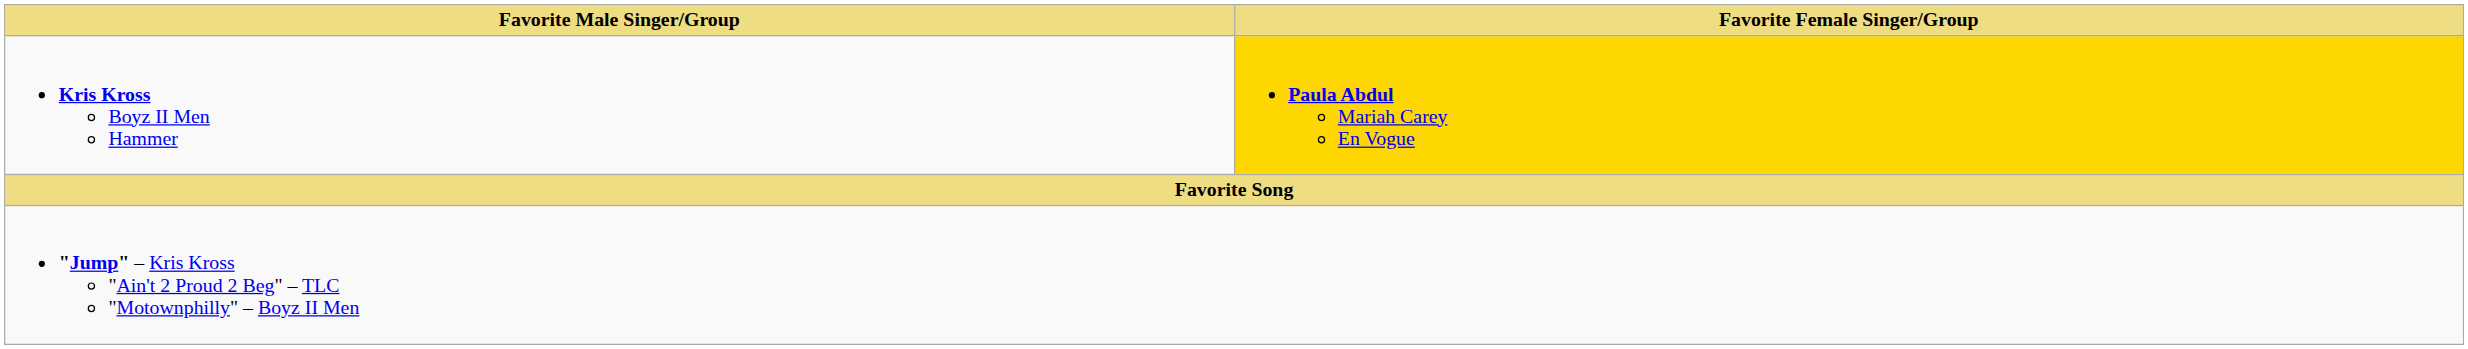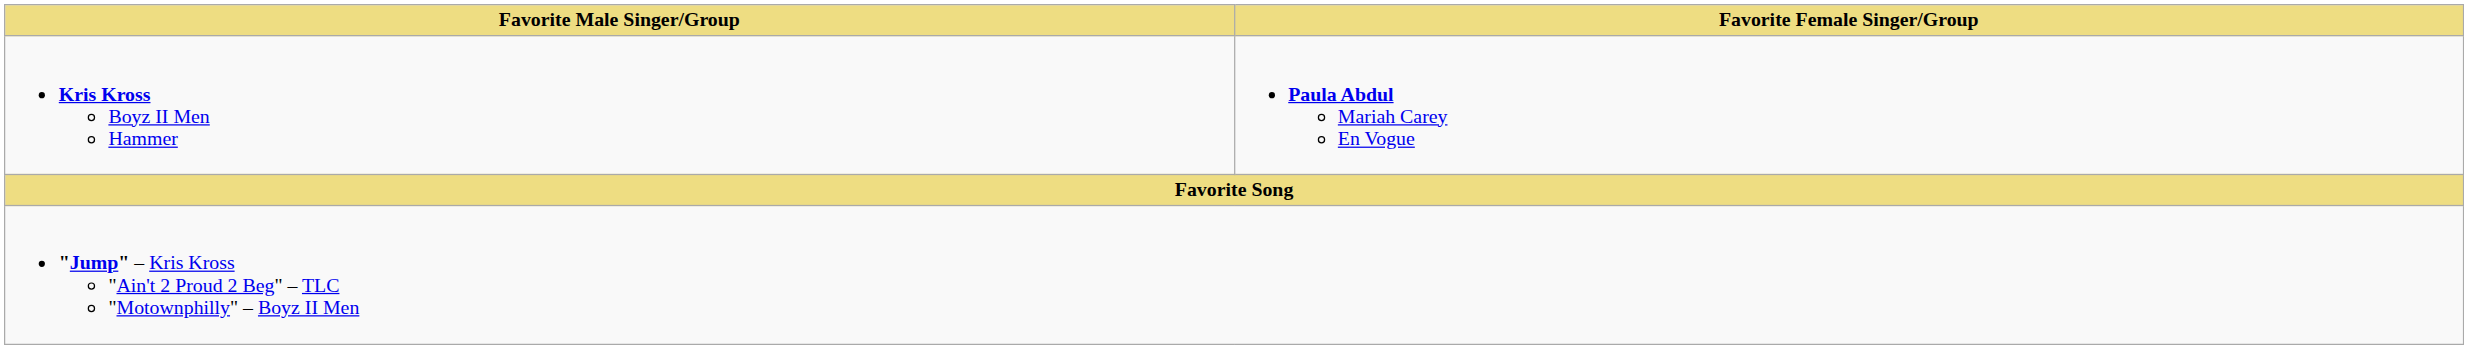Kris Kross Boyz II Men Hammer | Favorite Female Singer/Group: gold background -> no background
